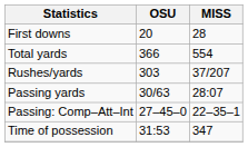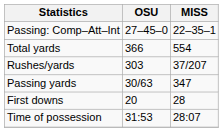rows swapped: First downs <-> Passing: Comp–Att–Int
Passing yards | MISS: 28:07 -> 347
Time of possession | MISS: 347 -> 28:07
